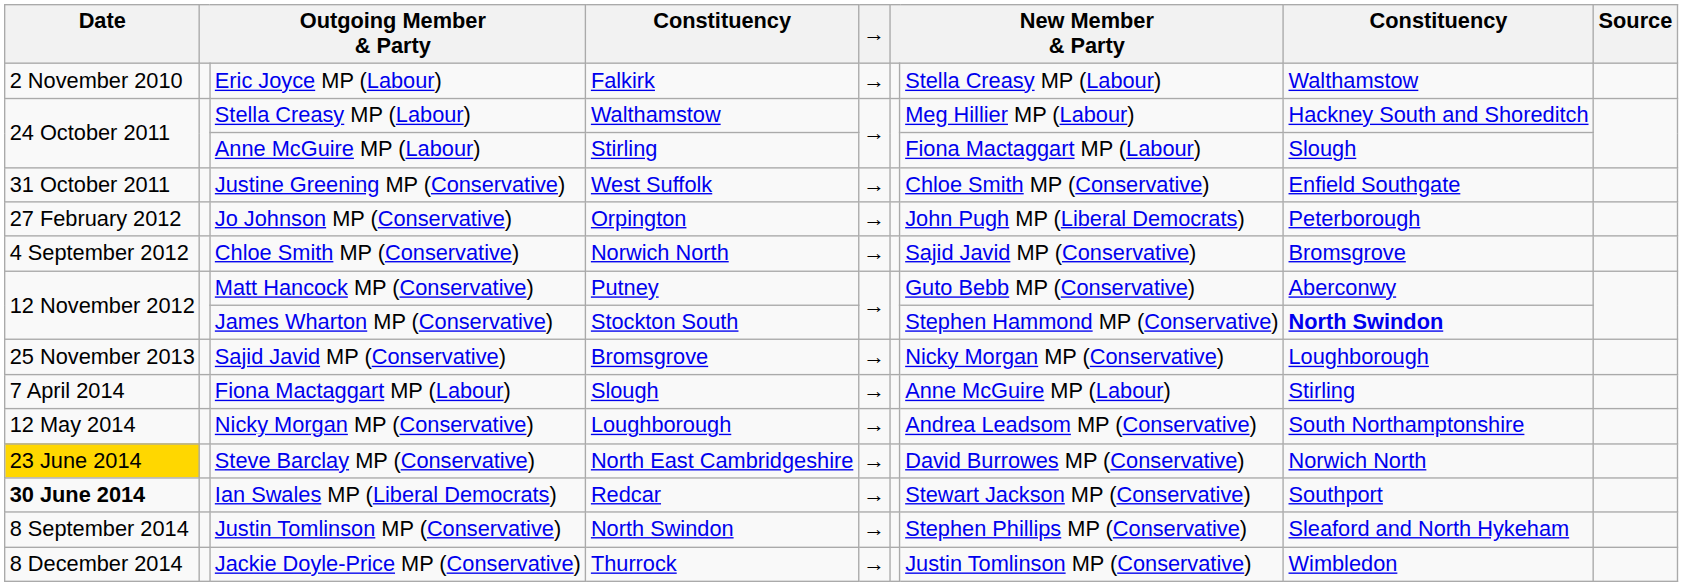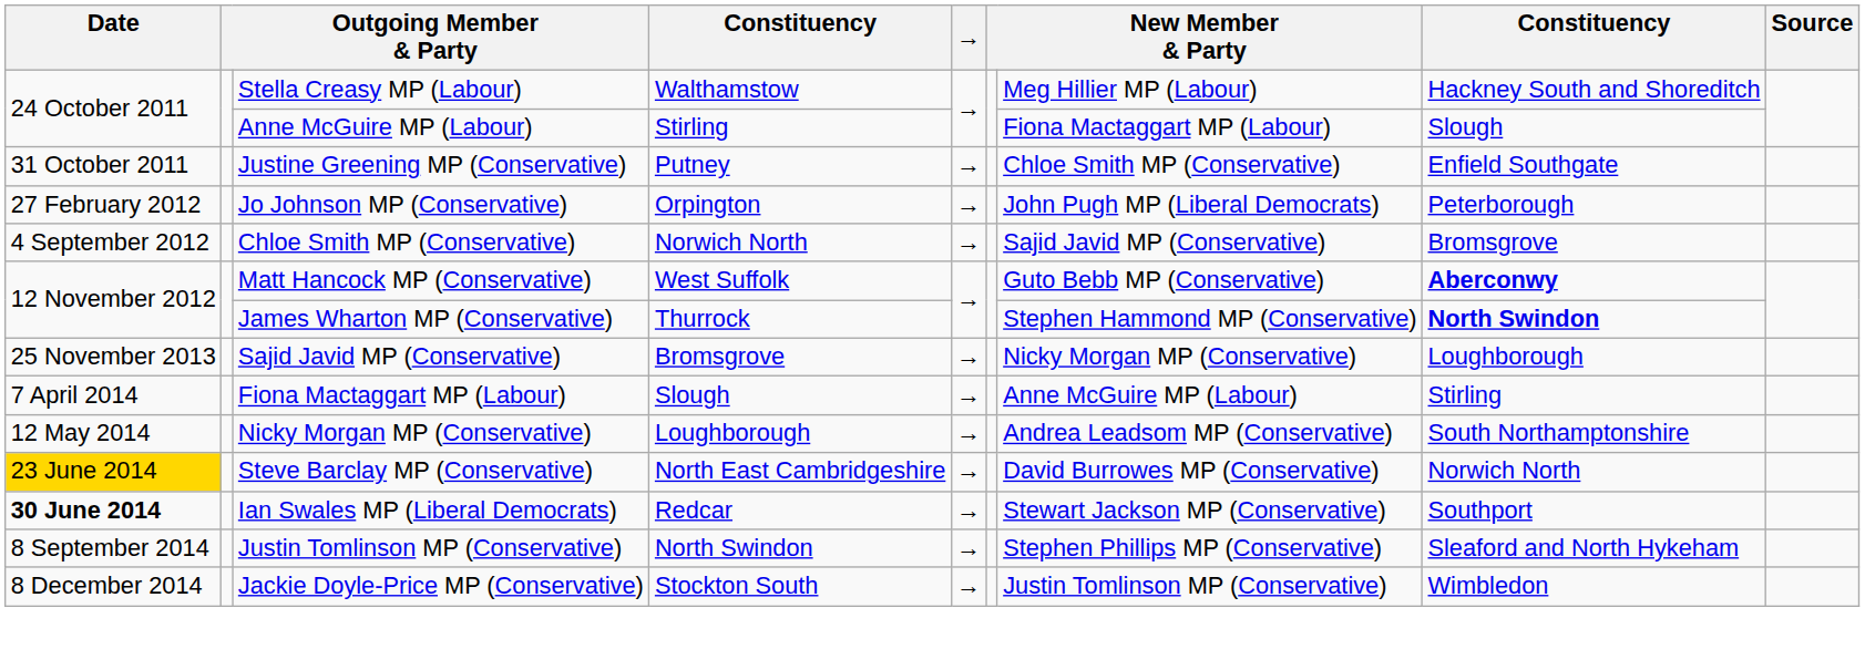- row: 2 November 2010 | Eric Joyce MP (Labour) | Falkirk | → | Stella Creasy MP (Labour) | Walthamstow
Justine Greening MP (Conservative) | column 4: West Suffolk -> Putney
Matt Hancock MP (Conservative) | column 4: Putney -> West Suffolk
Matt Hancock MP (Conservative) | column 8: normal -> bold
James Wharton MP (Conservative) | column 4: Stockton South -> Thurrock
Jackie Doyle-Price MP (Conservative) | column 4: Thurrock -> Stockton South
